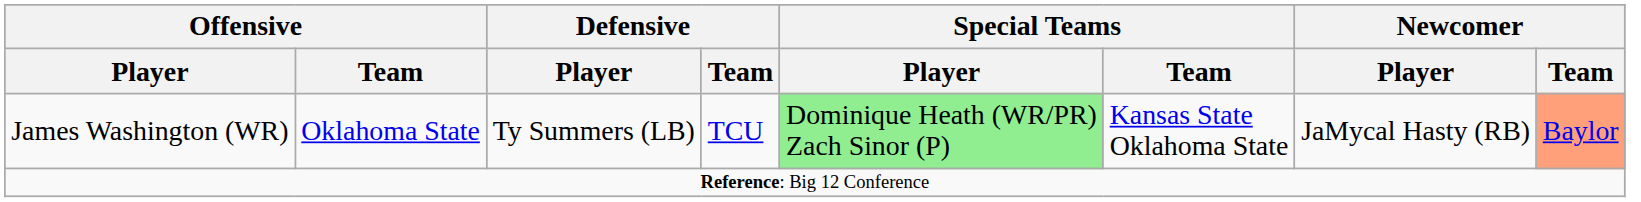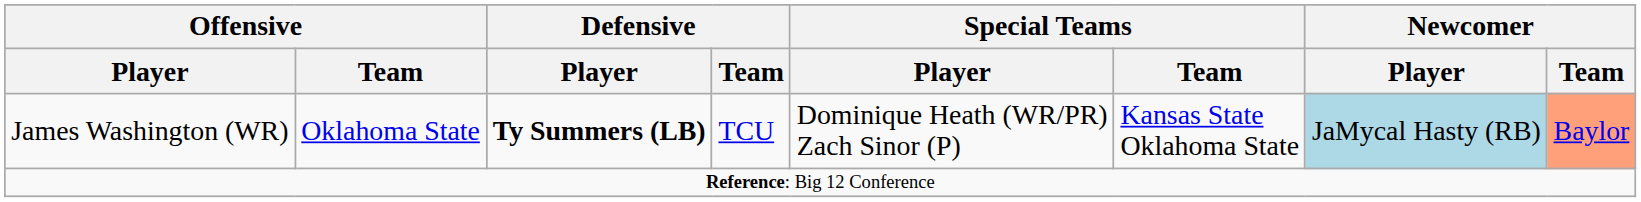James Washington (WR) | Defensive / Player: normal -> bold
James Washington (WR) | Special Teams / Player: lightgreen background -> no background
James Washington (WR) | Newcomer / Player: no background -> lightblue background
